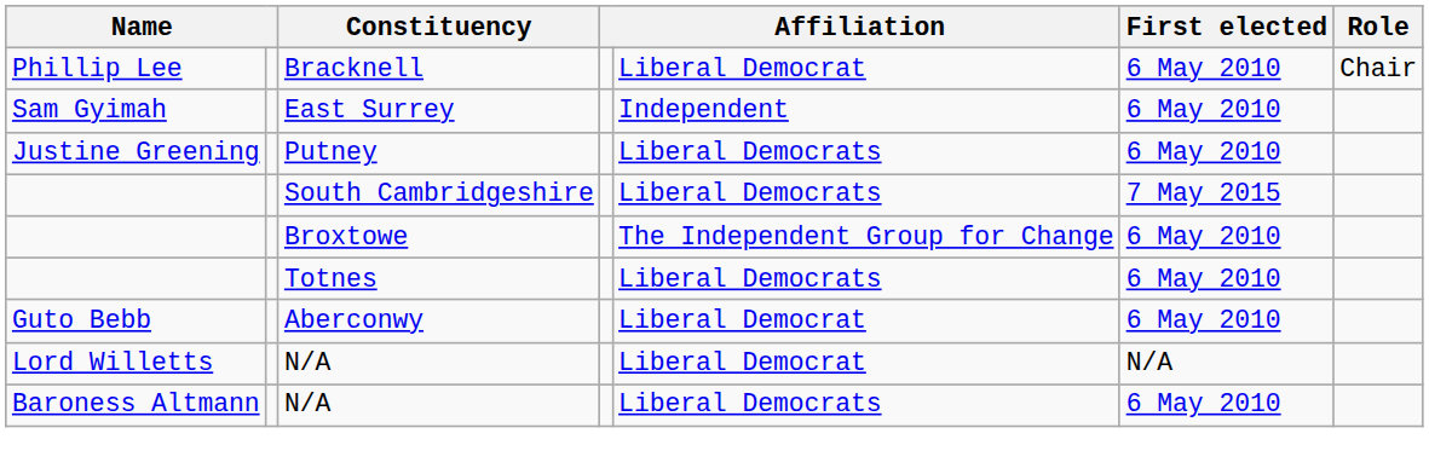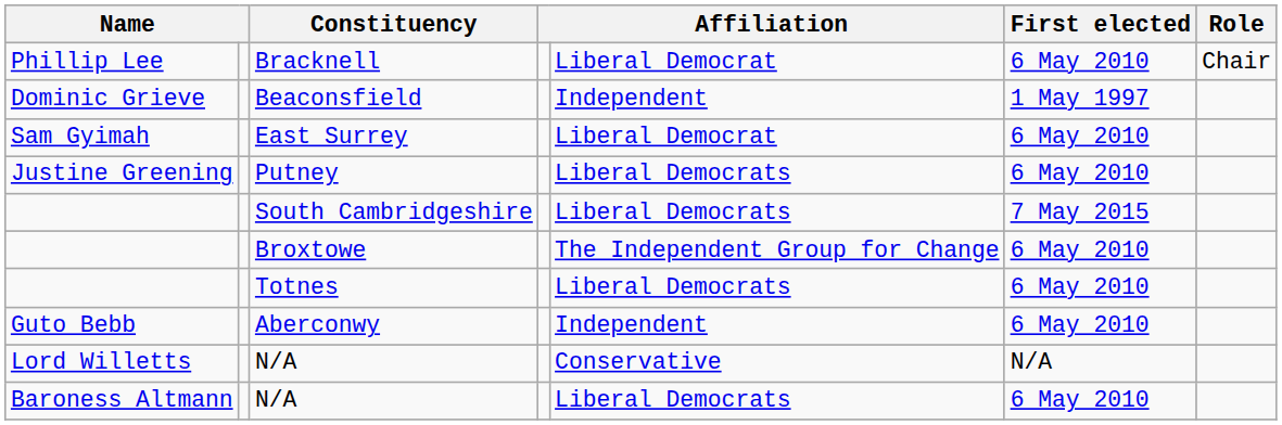+ row: Dominic Grieve | Beaconsfield | Independent | 1 May 1997
East Surrey | column 5: Independent -> Liberal Democrat
Aberconwy | column 5: Liberal Democrat -> Independent
Lord Willetts / N/A | column 5: Liberal Democrat -> Conservative
